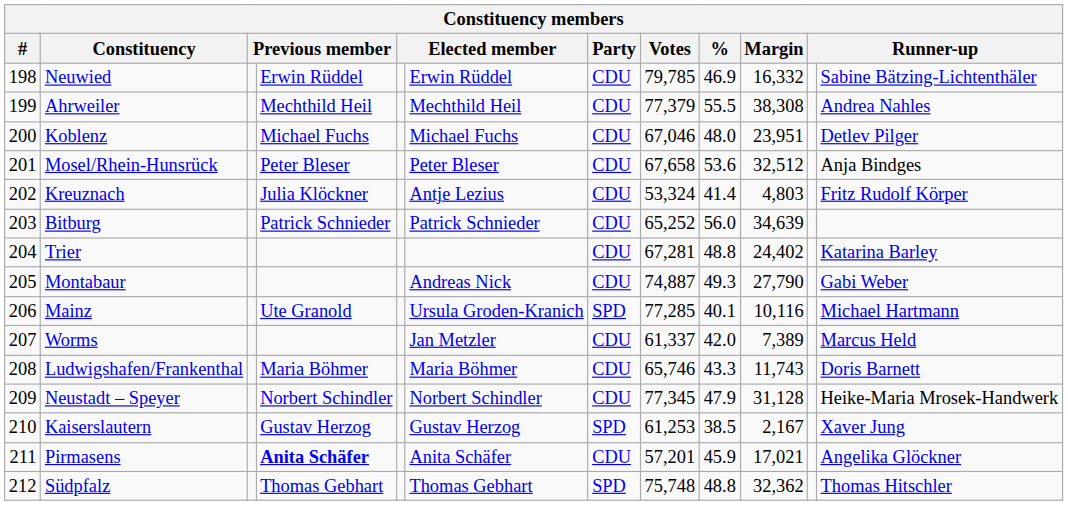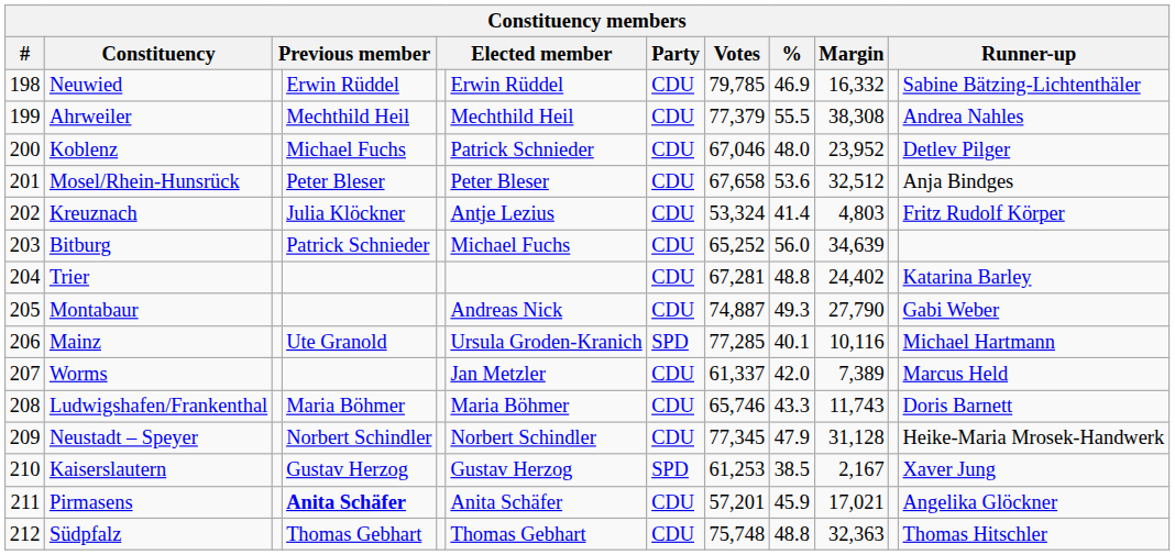Koblenz | column 6: Michael Fuchs -> Patrick Schnieder
Koblenz | Margin: 23,951 -> 23,952
Bitburg | column 6: Patrick Schnieder -> Michael Fuchs
Südpfalz | Party: SPD -> CDU
Südpfalz | Margin: 32,362 -> 32,363
